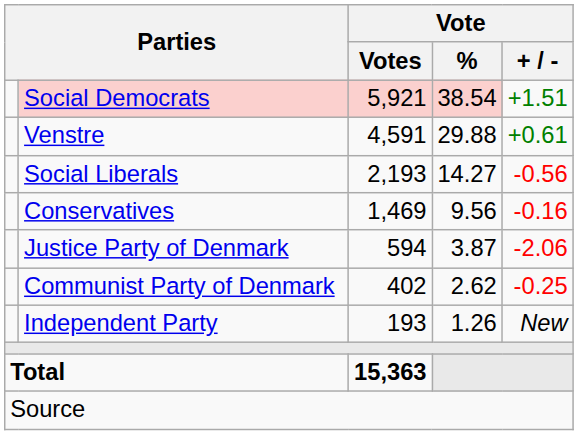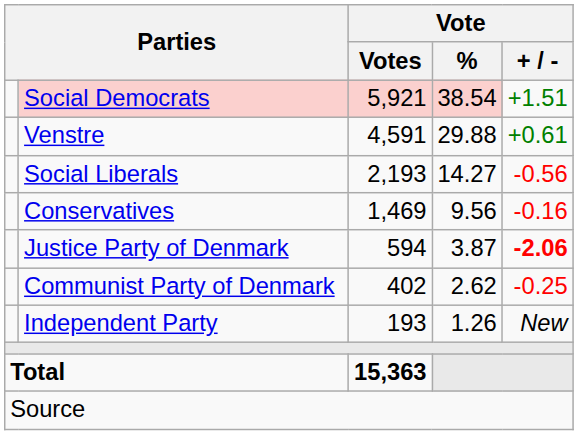Justice Party of Denmark | Vote / + / -: normal -> bold
